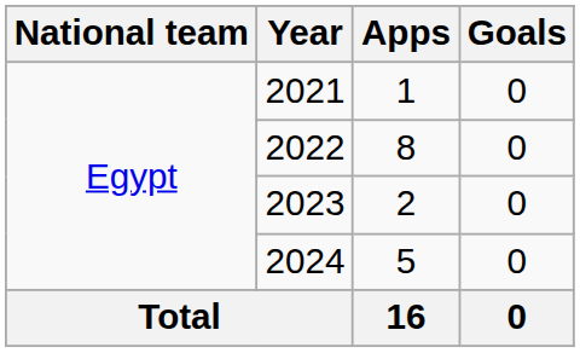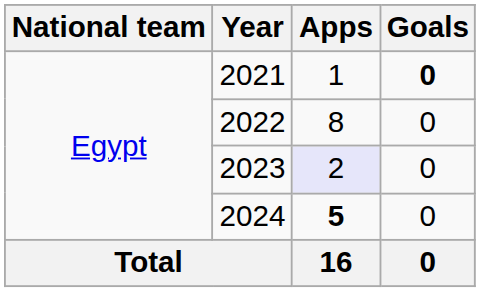2021 | Goals: normal -> bold
2023 | Apps: no background -> lavender background
2024 | Apps: normal -> bold
